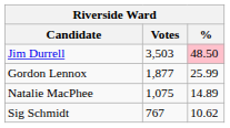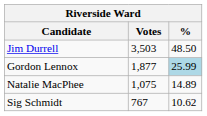Jim Durrell | %: pink background -> no background
Gordon Lennox | %: no background -> lightblue background
